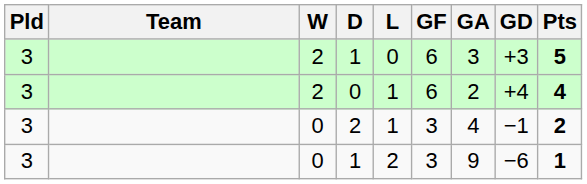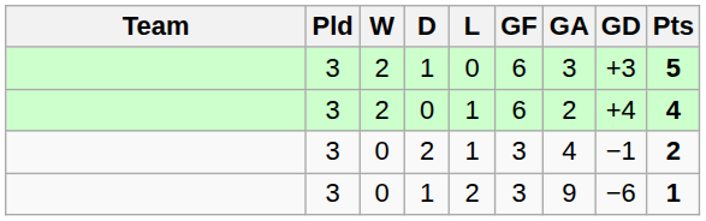columns swapped: Team <-> Pld
